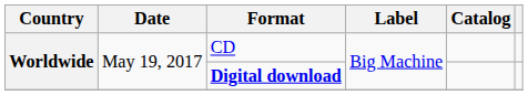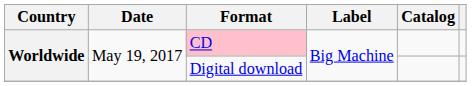CD | Format: no background -> pink background
Digital download | Format: bold -> normal
